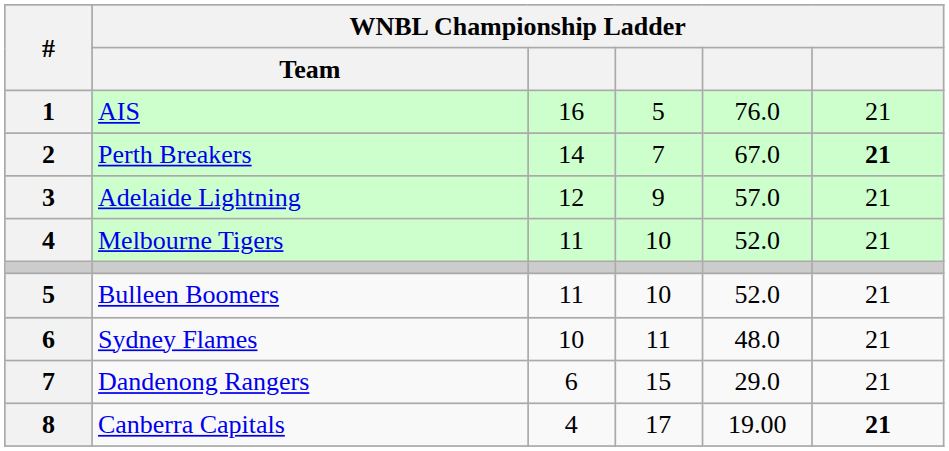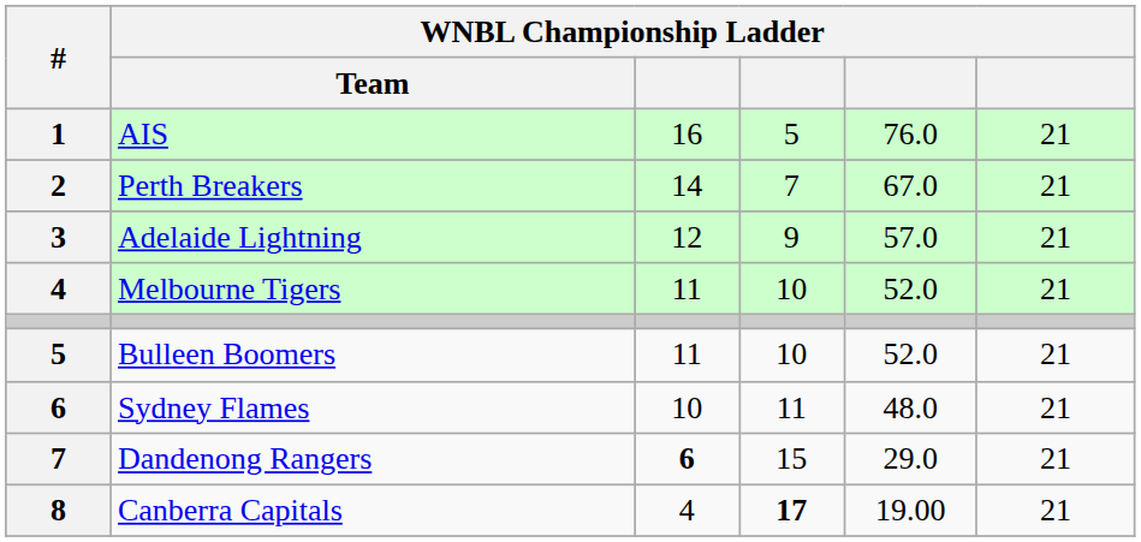Perth Breakers | column 6: bold -> normal
Dandenong Rangers | column 3: normal -> bold
Canberra Capitals | column 4: normal -> bold
Canberra Capitals | column 6: bold -> normal
